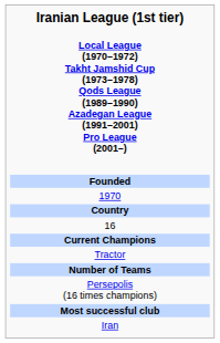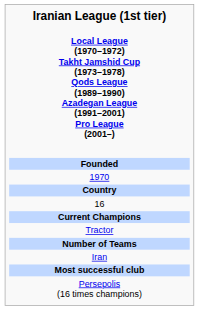row 10 | column 1: Persepolis (16 times champions) -> Iran
row 12 | column 1: Iran -> Persepolis (16 times champions)
